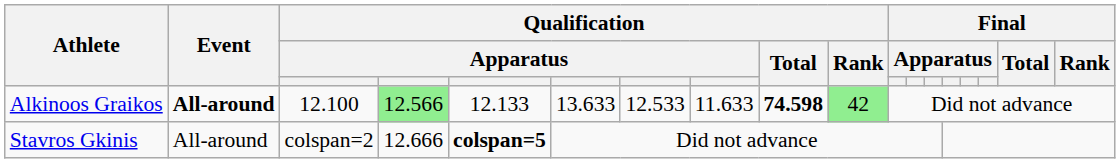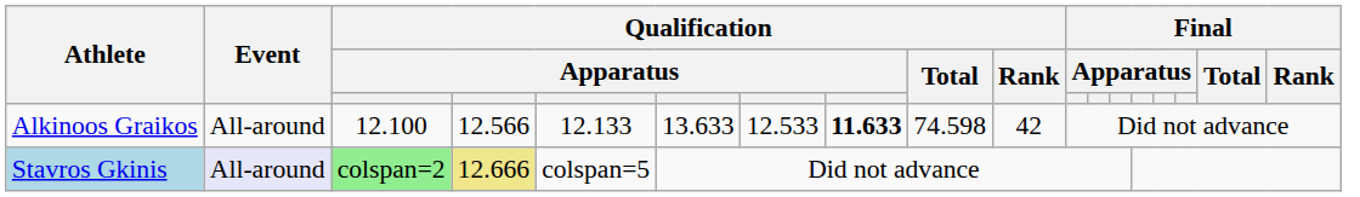row 4 | Event: bold -> normal
row 4 | column 4: lightgreen background -> no background
row 4 | column 8: normal -> bold
row 4 | Qualification / Total: bold -> normal
row 4 | Qualification / Rank: lightgreen background -> no background
row 5 | Athlete: no background -> lightblue background
row 5 | Event: no background -> lavender background
row 5 | column 3: no background -> lightgreen background
row 5 | column 4: no background -> khaki background
row 5 | column 5: bold -> normal
